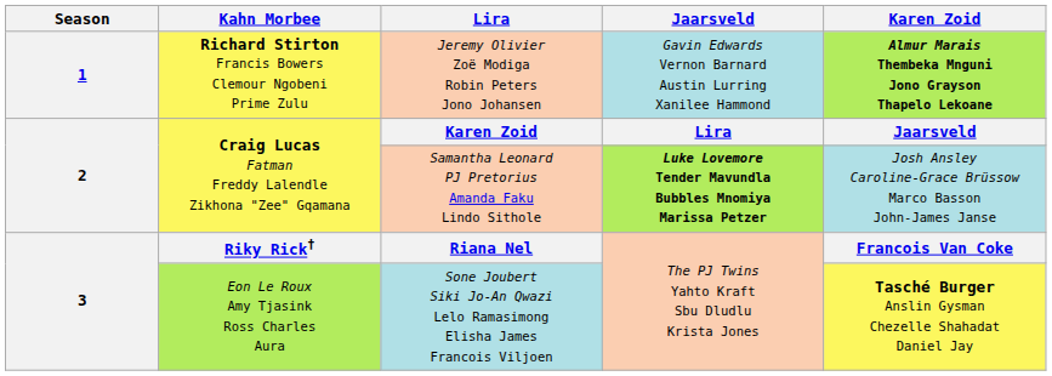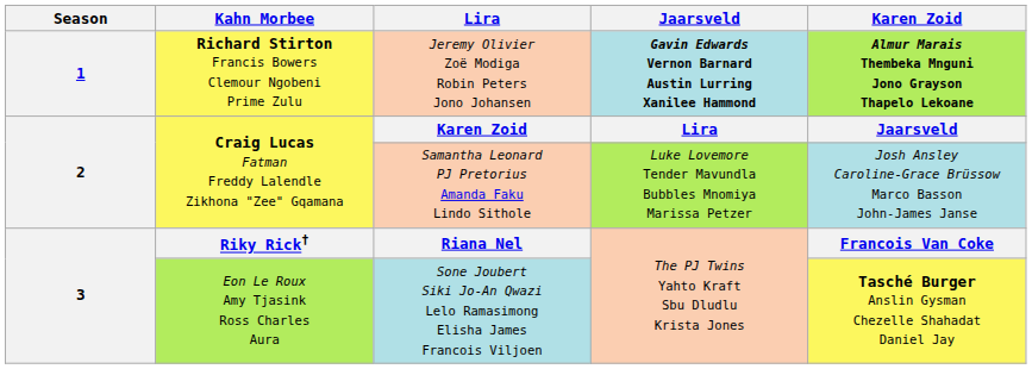Jeremy Olivier Zoë Modiga Robin Peters Jono Johansen | Jaarsveld: normal -> bold
Samantha Leonard PJ Pretorius Amanda Faku Lindo Sithole | Jaarsveld: bold -> normal
